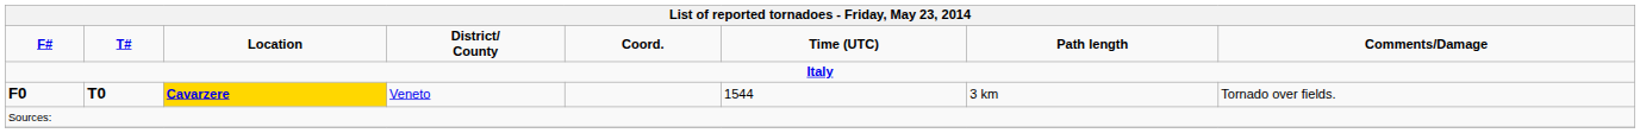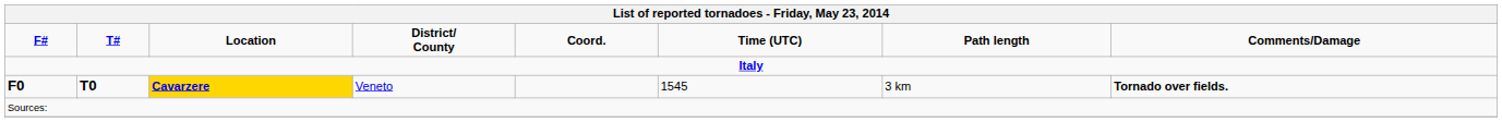F0 | Time (UTC): 1544 -> 1545
F0 | Comments/Damage: normal -> bold
